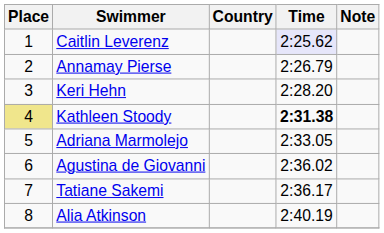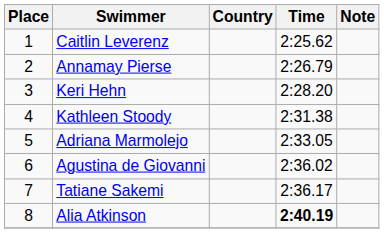Caitlin Leverenz | Time: lavender background -> no background
Kathleen Stoody | Place: khaki background -> no background
Kathleen Stoody | Time: bold -> normal
Alia Atkinson | Time: normal -> bold
